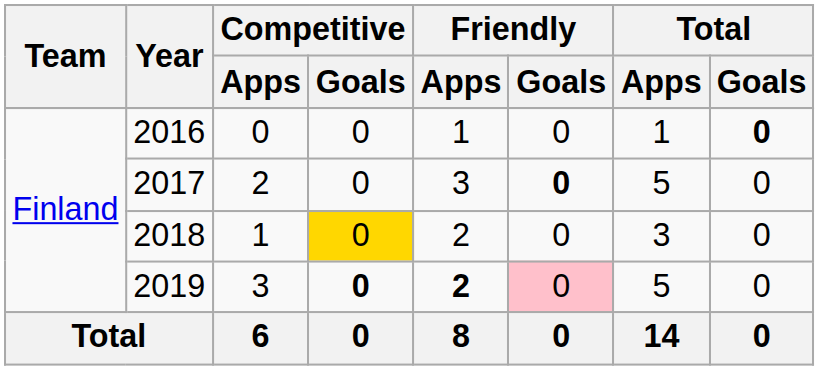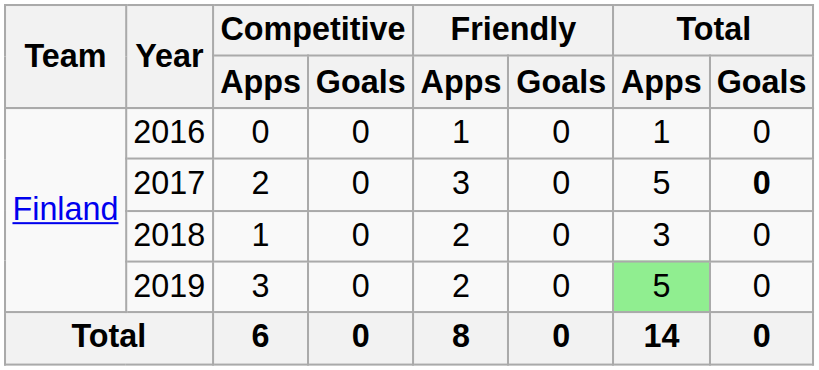2016 | Total / Goals: bold -> normal
2017 | Friendly / Goals: bold -> normal
2017 | Total / Goals: normal -> bold
2018 | Competitive / Goals: gold background -> no background
2019 | Competitive / Goals: bold -> normal
2019 | Friendly / Apps: bold -> normal
2019 | Friendly / Goals: pink background -> no background
2019 | Total / Apps: no background -> lightgreen background
